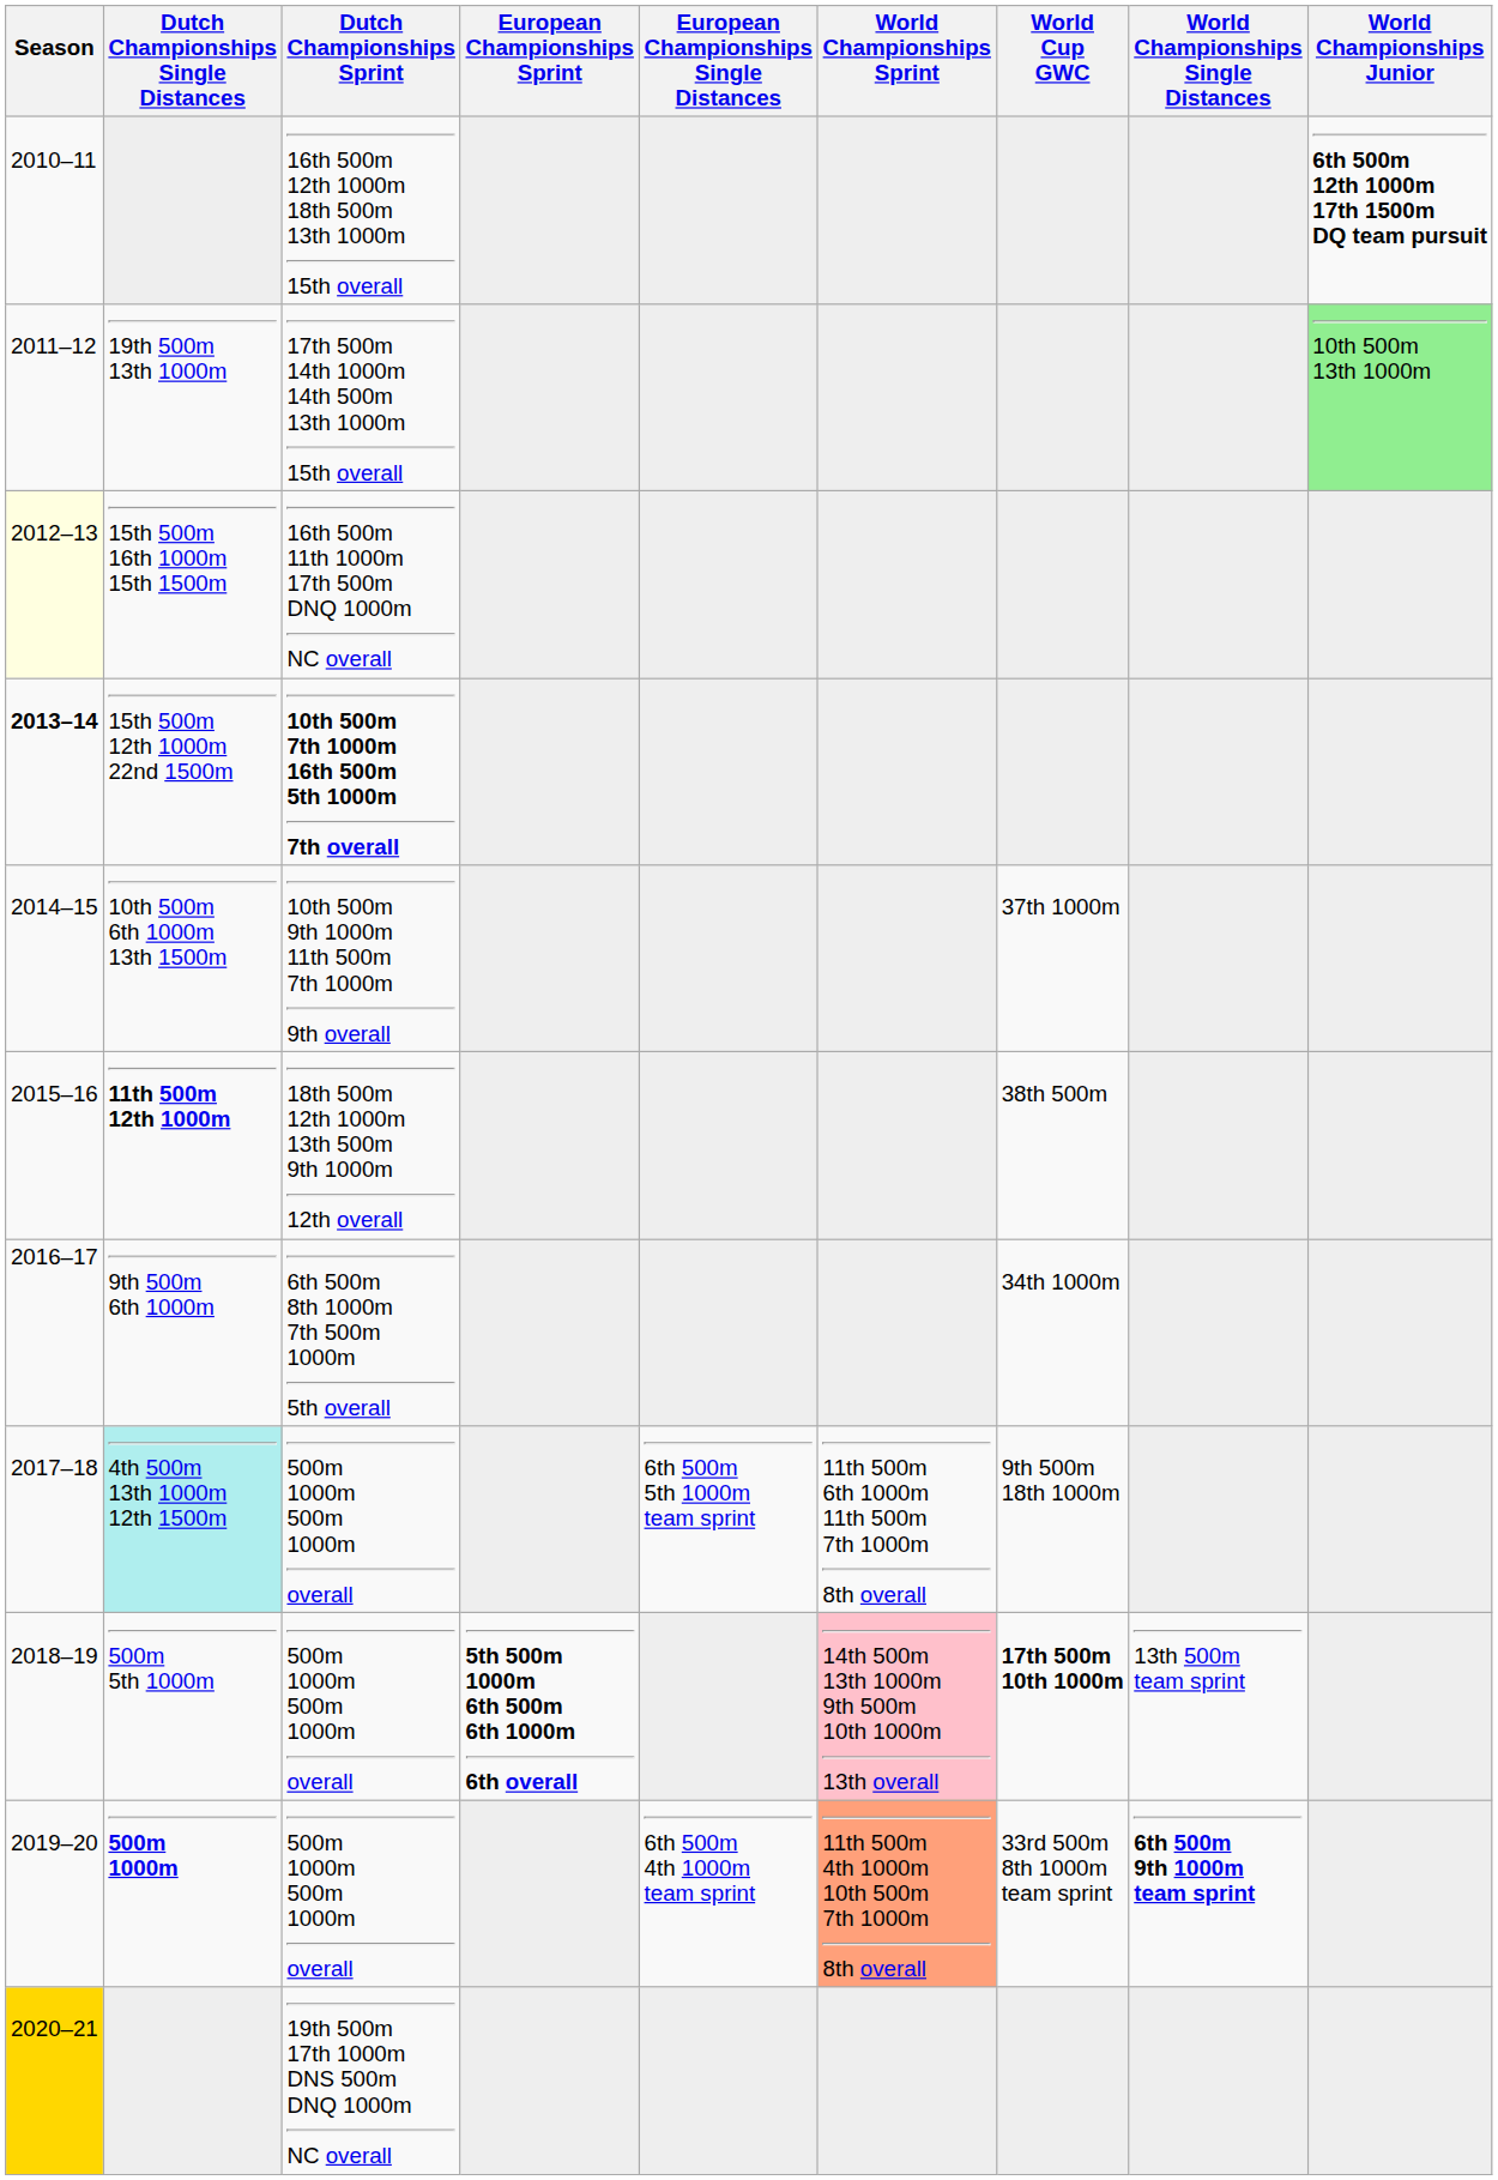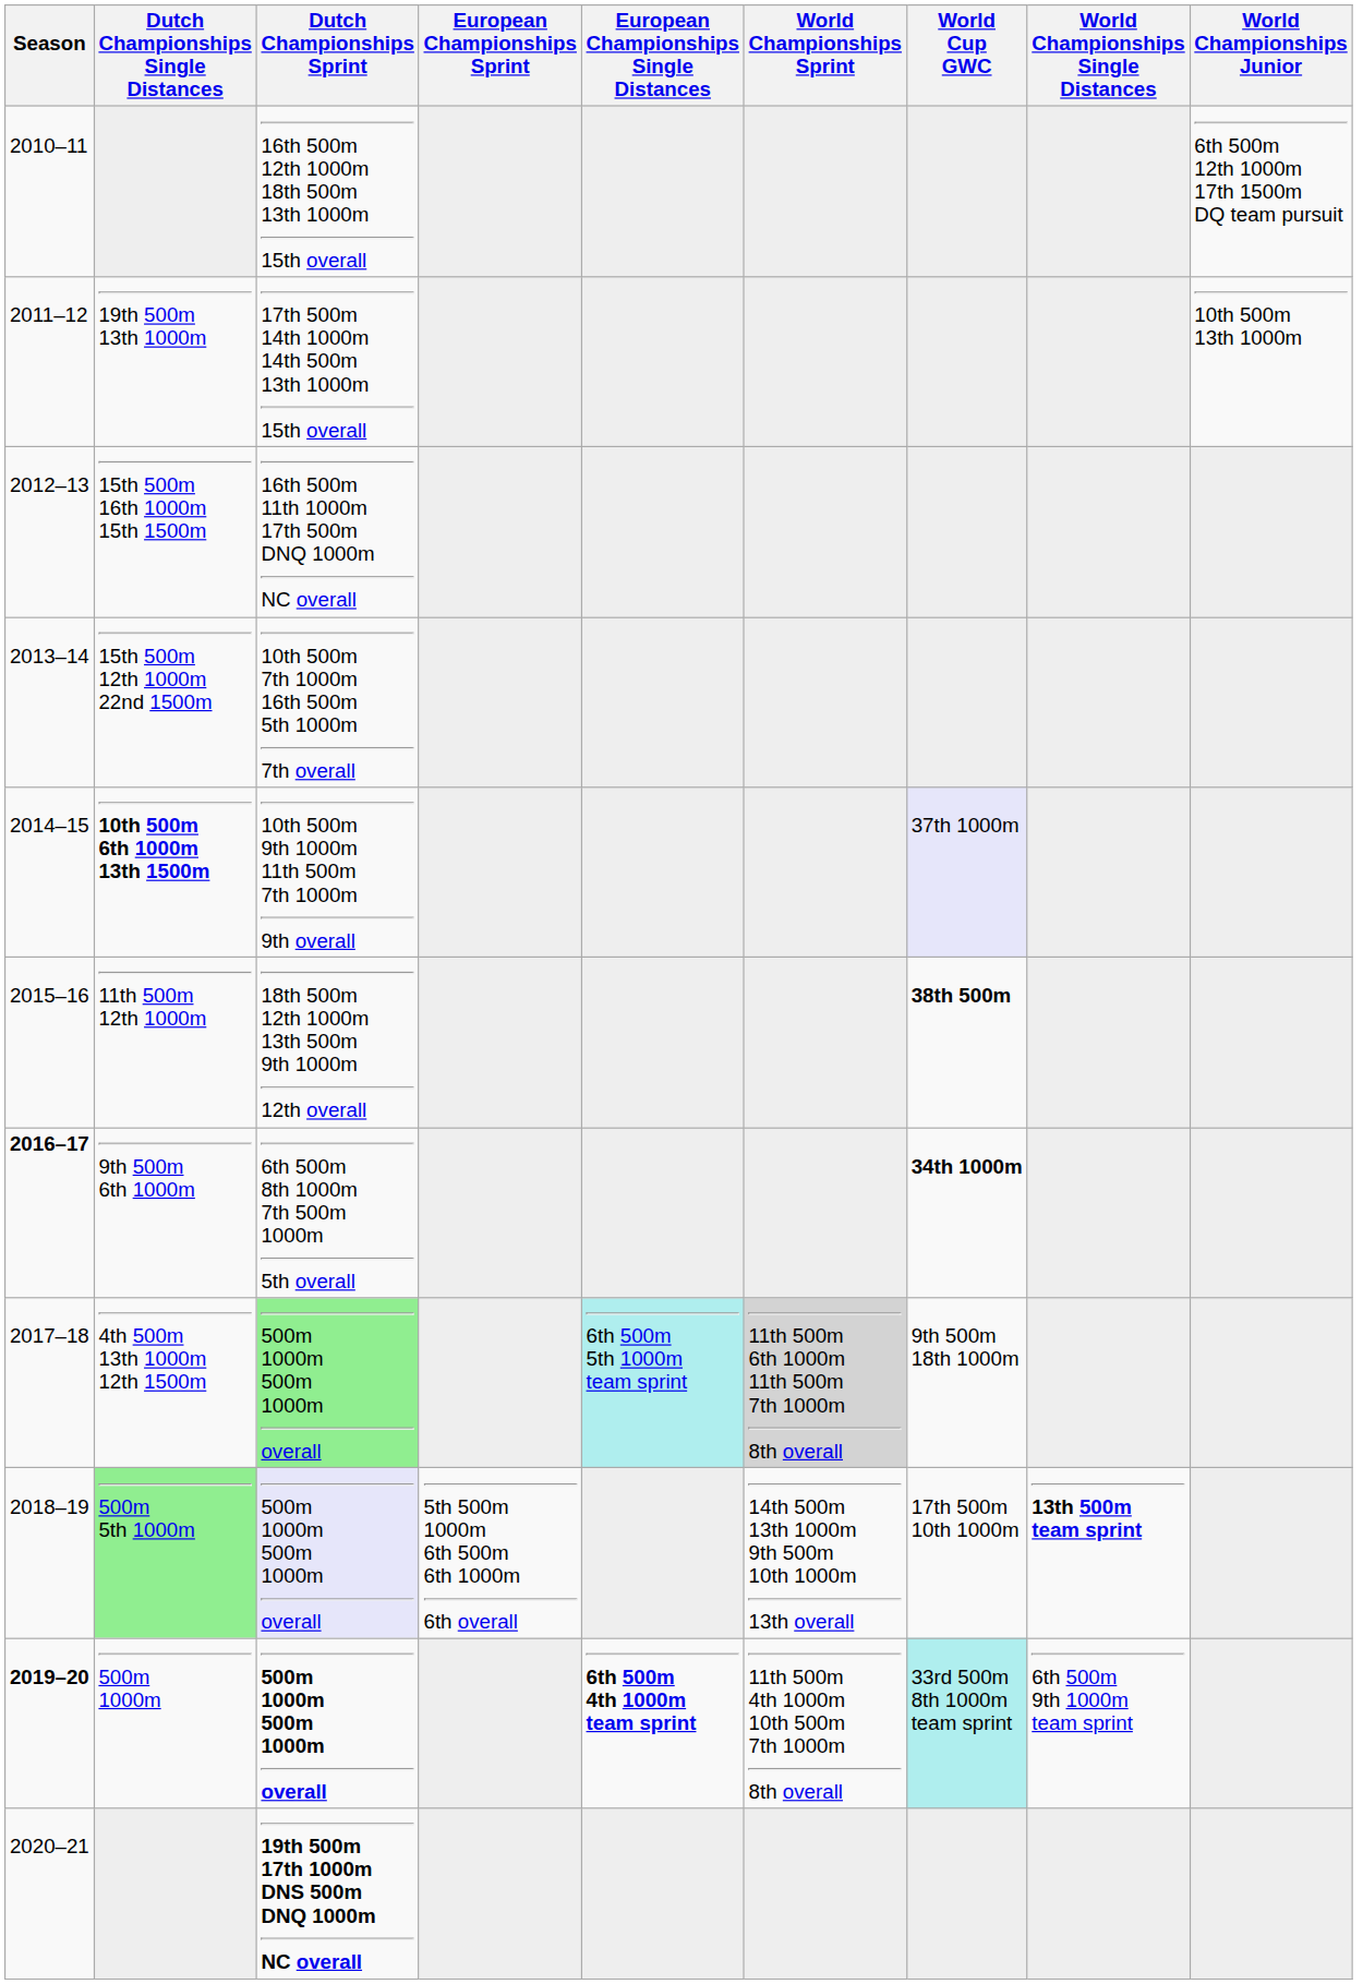row 2 | World Championships Junior: bold -> normal
row 3 | World Championships Junior: lightgreen background -> no background
row 4 | Season: lightyellow background -> no background
row 5 | Season: bold -> normal
row 5 | Dutch Championships Sprint: bold -> normal
row 6 | Dutch Championships Single Distances: normal -> bold
row 6 | World Cup GWC: no background -> lavender background
row 7 | Dutch Championships Single Distances: bold -> normal
row 7 | World Cup GWC: normal -> bold
row 8 | Season: normal -> bold
row 8 | World Cup GWC: normal -> bold
row 9 | Dutch Championships Single Distances: paleturquoise background -> no background
row 9 | Dutch Championships Sprint: no background -> lightgreen background
row 9 | European Championships Single Distances: no background -> paleturquoise background
row 9 | World Championships Sprint: no background -> lightgrey background
row 10 | Dutch Championships Single Distances: no background -> lightgreen background
row 10 | Dutch Championships Sprint: no background -> lavender background
row 10 | European Championships Sprint: bold -> normal
row 10 | World Championships Sprint: pink background -> no background
row 10 | World Cup GWC: bold -> normal
row 10 | World Championships Single Distances: normal -> bold
row 11 | Season: normal -> bold
row 11 | Dutch Championships Single Distances: bold -> normal
row 11 | Dutch Championships Sprint: normal -> bold
row 11 | European Championships Single Distances: normal -> bold
row 11 | World Championships Sprint: lightsalmon background -> no background
row 11 | World Cup GWC: no background -> paleturquoise background
row 11 | World Championships Single Distances: bold -> normal
row 12 | Season: gold background -> no background
row 12 | Dutch Championships Sprint: normal -> bold
